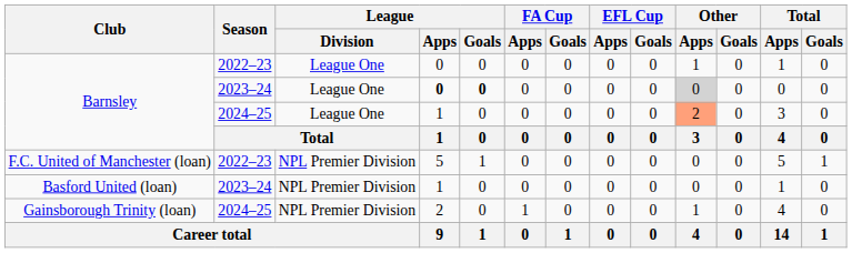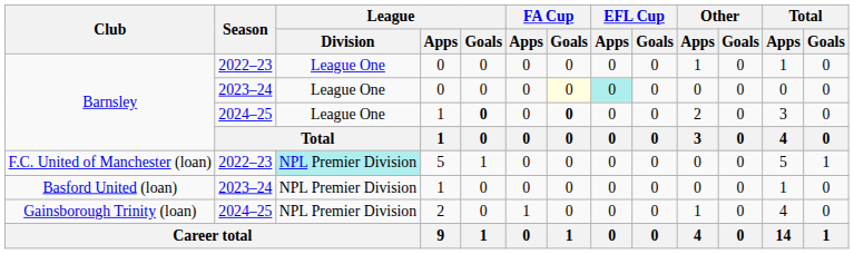Barnsley / 2023–24 | League / Apps: bold -> normal
Barnsley / 2023–24 | League / Goals: bold -> normal
Barnsley / 2023–24 | FA Cup / Goals: no background -> lightyellow background
Barnsley / 2023–24 | EFL Cup / Apps: no background -> paleturquoise background
Barnsley / 2023–24 | Other / Apps: lightgrey background -> no background
Barnsley / 2024–25 | League / Goals: normal -> bold
Barnsley / 2024–25 | FA Cup / Goals: normal -> bold
Barnsley / 2024–25 | Other / Apps: lightsalmon background -> no background
F.C. United of Manchester (loan) | League / Division: no background -> paleturquoise background
